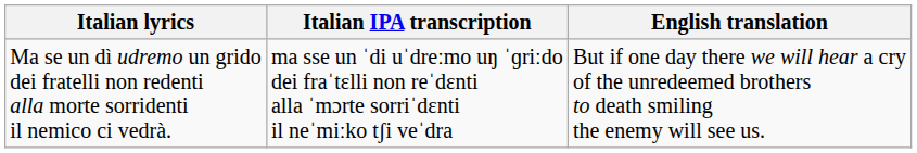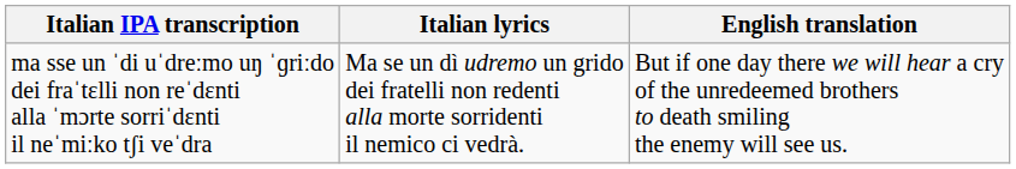columns swapped: Italian lyrics <-> Italian IPA transcription
